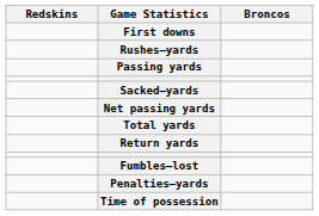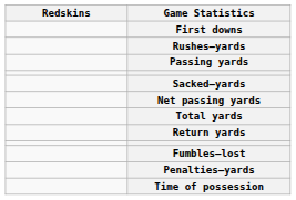- column: Broncos
